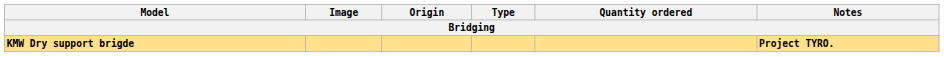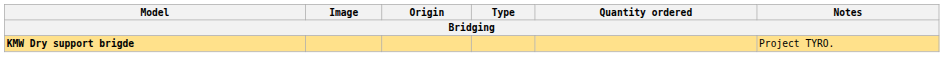KMW Dry support brigde | Notes: bold -> normal
